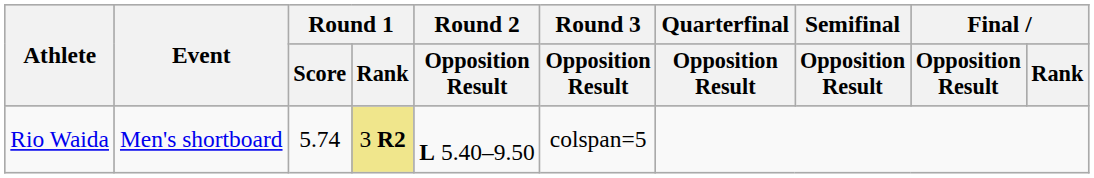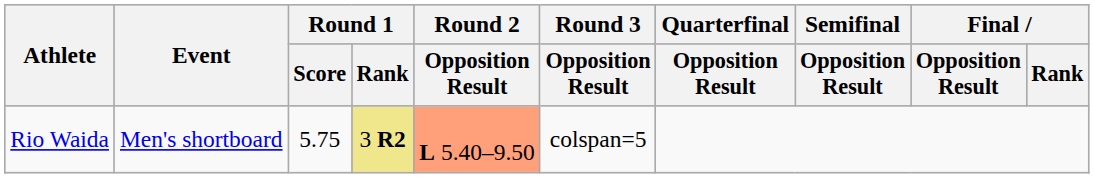Rio Waida | Round 1 / Score: 5.74 -> 5.75
Rio Waida | Round 2 / Opposition Result: no background -> lightsalmon background
